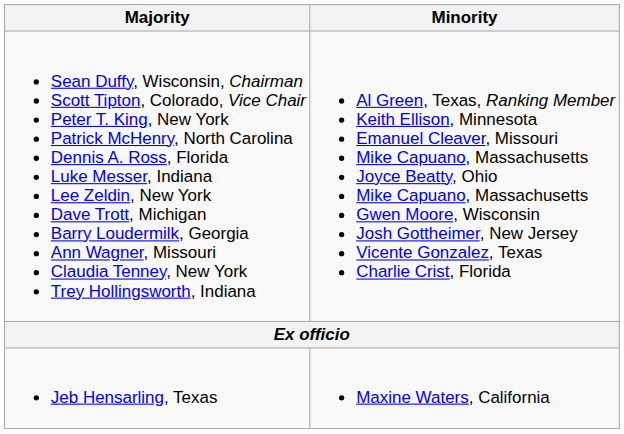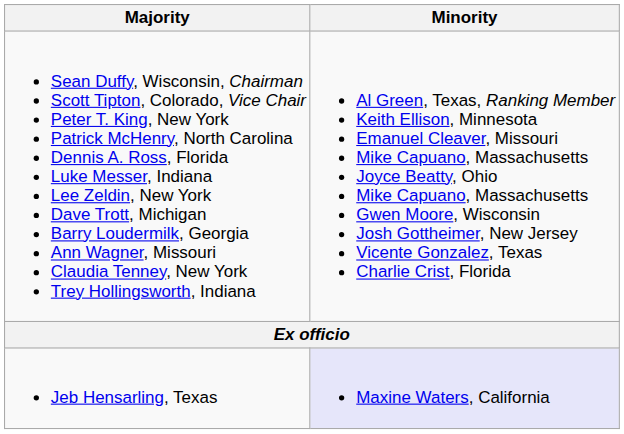Jeb Hensarling, Texas | Minority: no background -> lavender background
